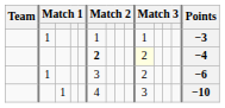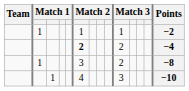row 3 | Points: −3 -> −2
row 4 | column 10: lightyellow background -> no background
row 5 | Points: −6 -> −8
